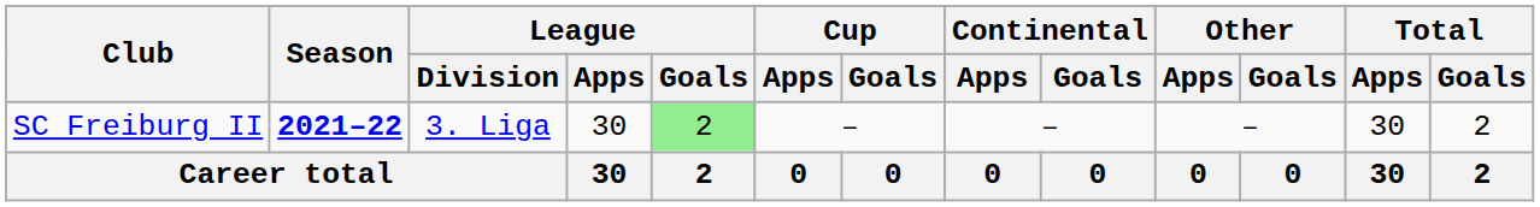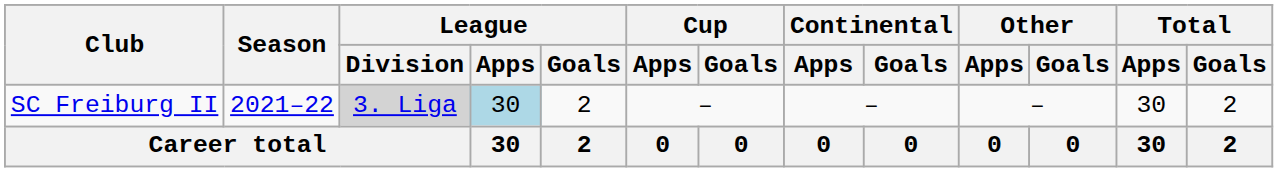SC Freiburg II | Season: bold -> normal
SC Freiburg II | League / Division: no background -> lightgrey background
SC Freiburg II | League / Apps: no background -> lightblue background
SC Freiburg II | League / Goals: lightgreen background -> no background
